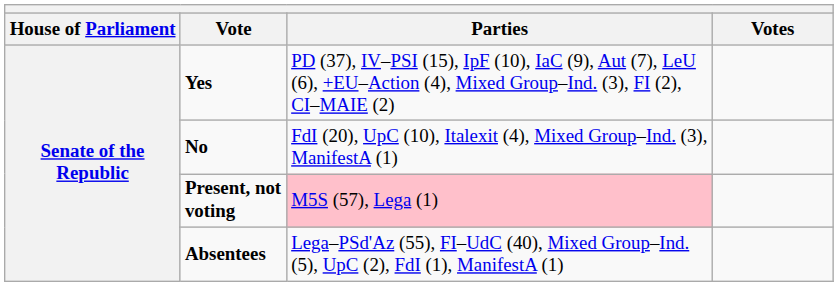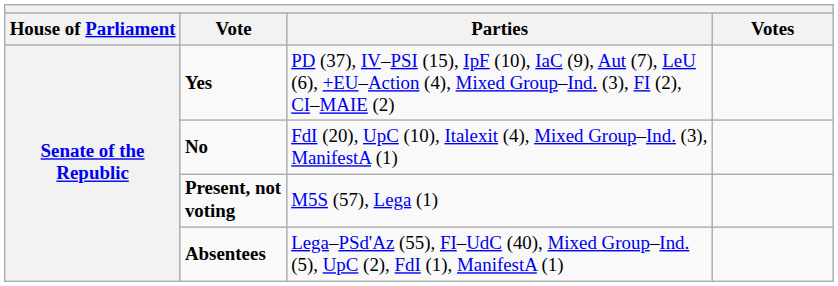Present, not voting | Parties: pink background -> no background
